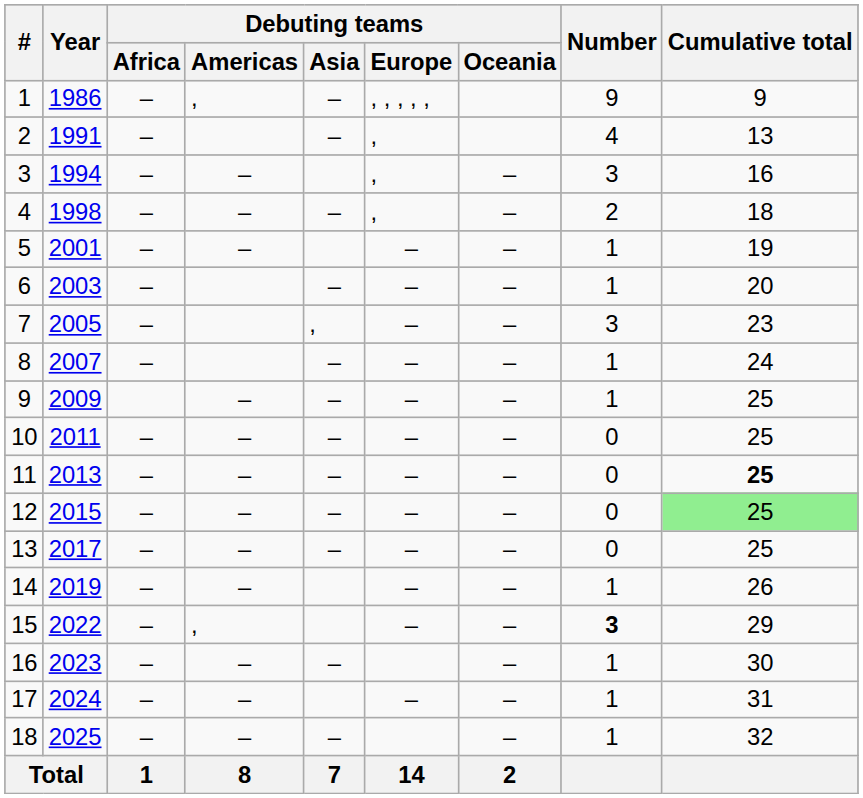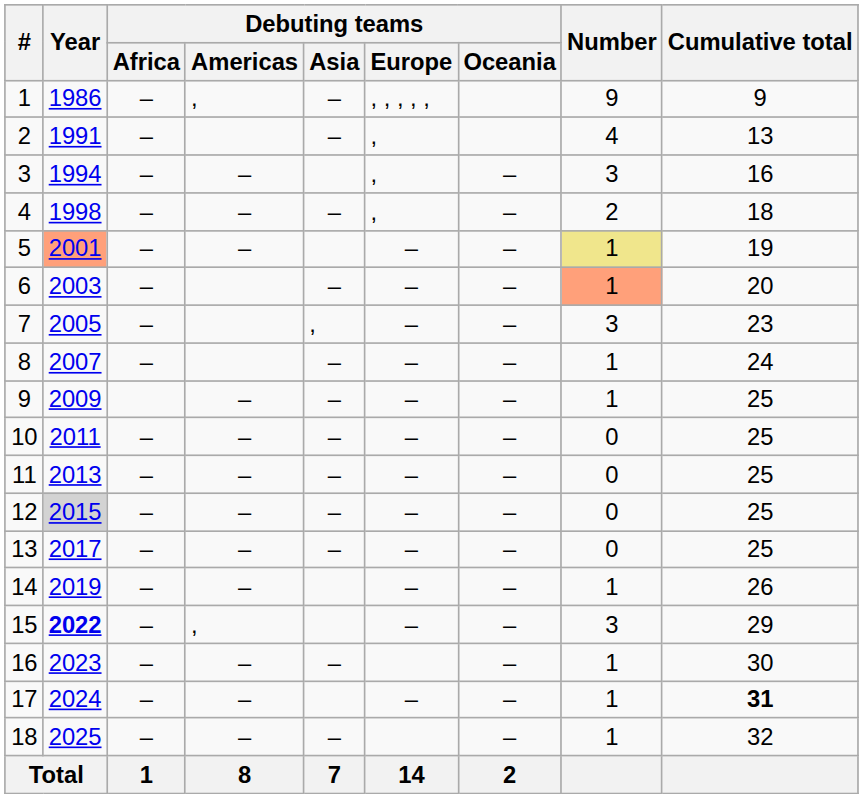5 | Year: no background -> lightsalmon background
5 | Number: no background -> khaki background
6 | Number: no background -> lightsalmon background
11 | Cumulative total: bold -> normal
12 | Year: no background -> lightgrey background
12 | Cumulative total: lightgreen background -> no background
15 | Year: normal -> bold
15 | Number: bold -> normal
17 | Cumulative total: normal -> bold
